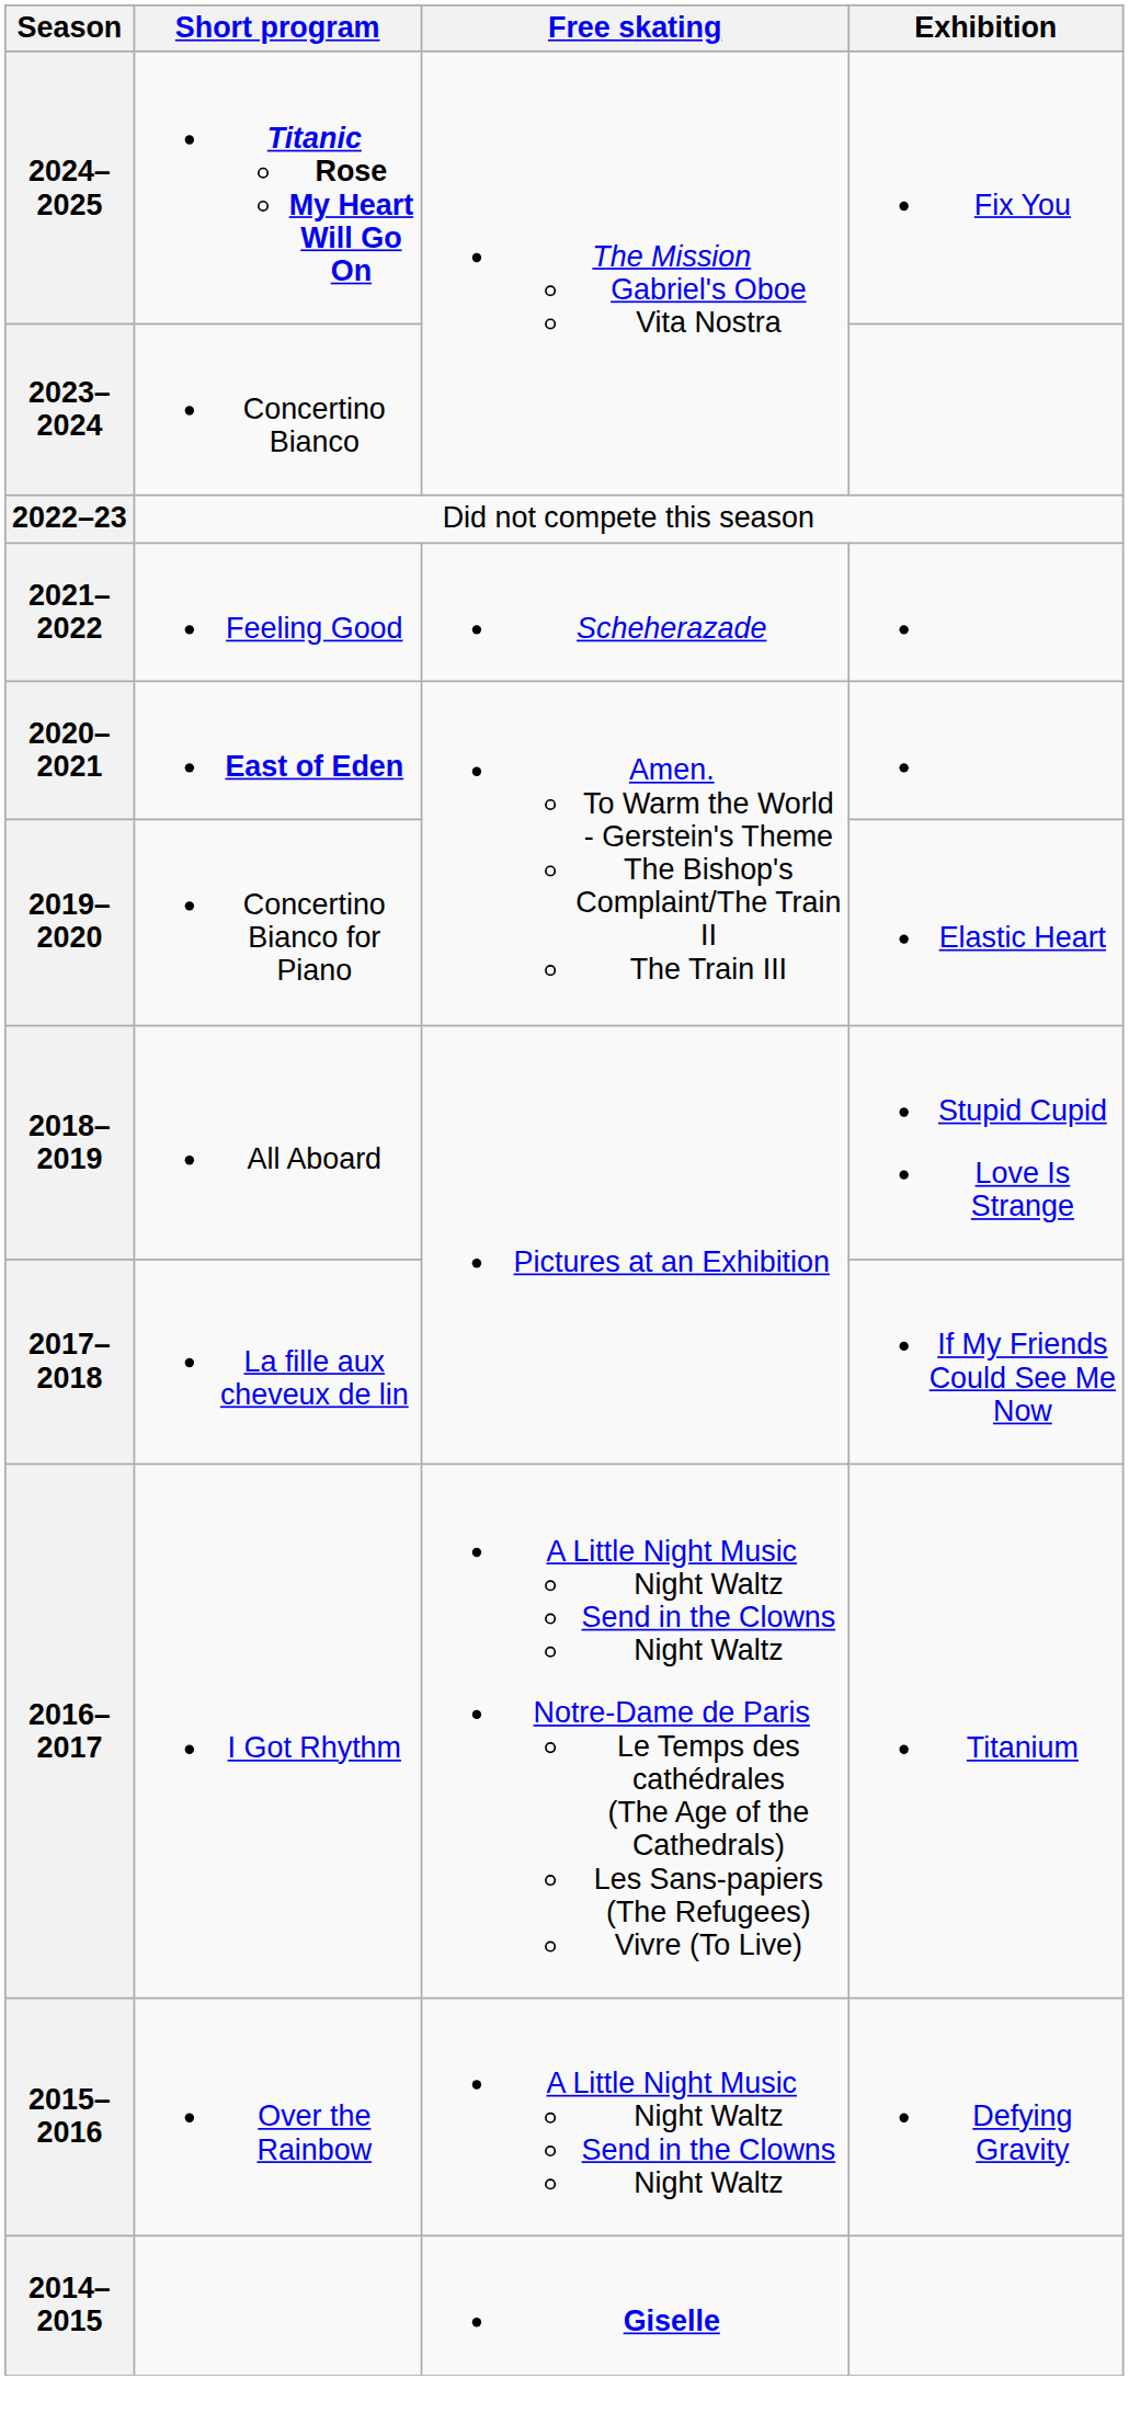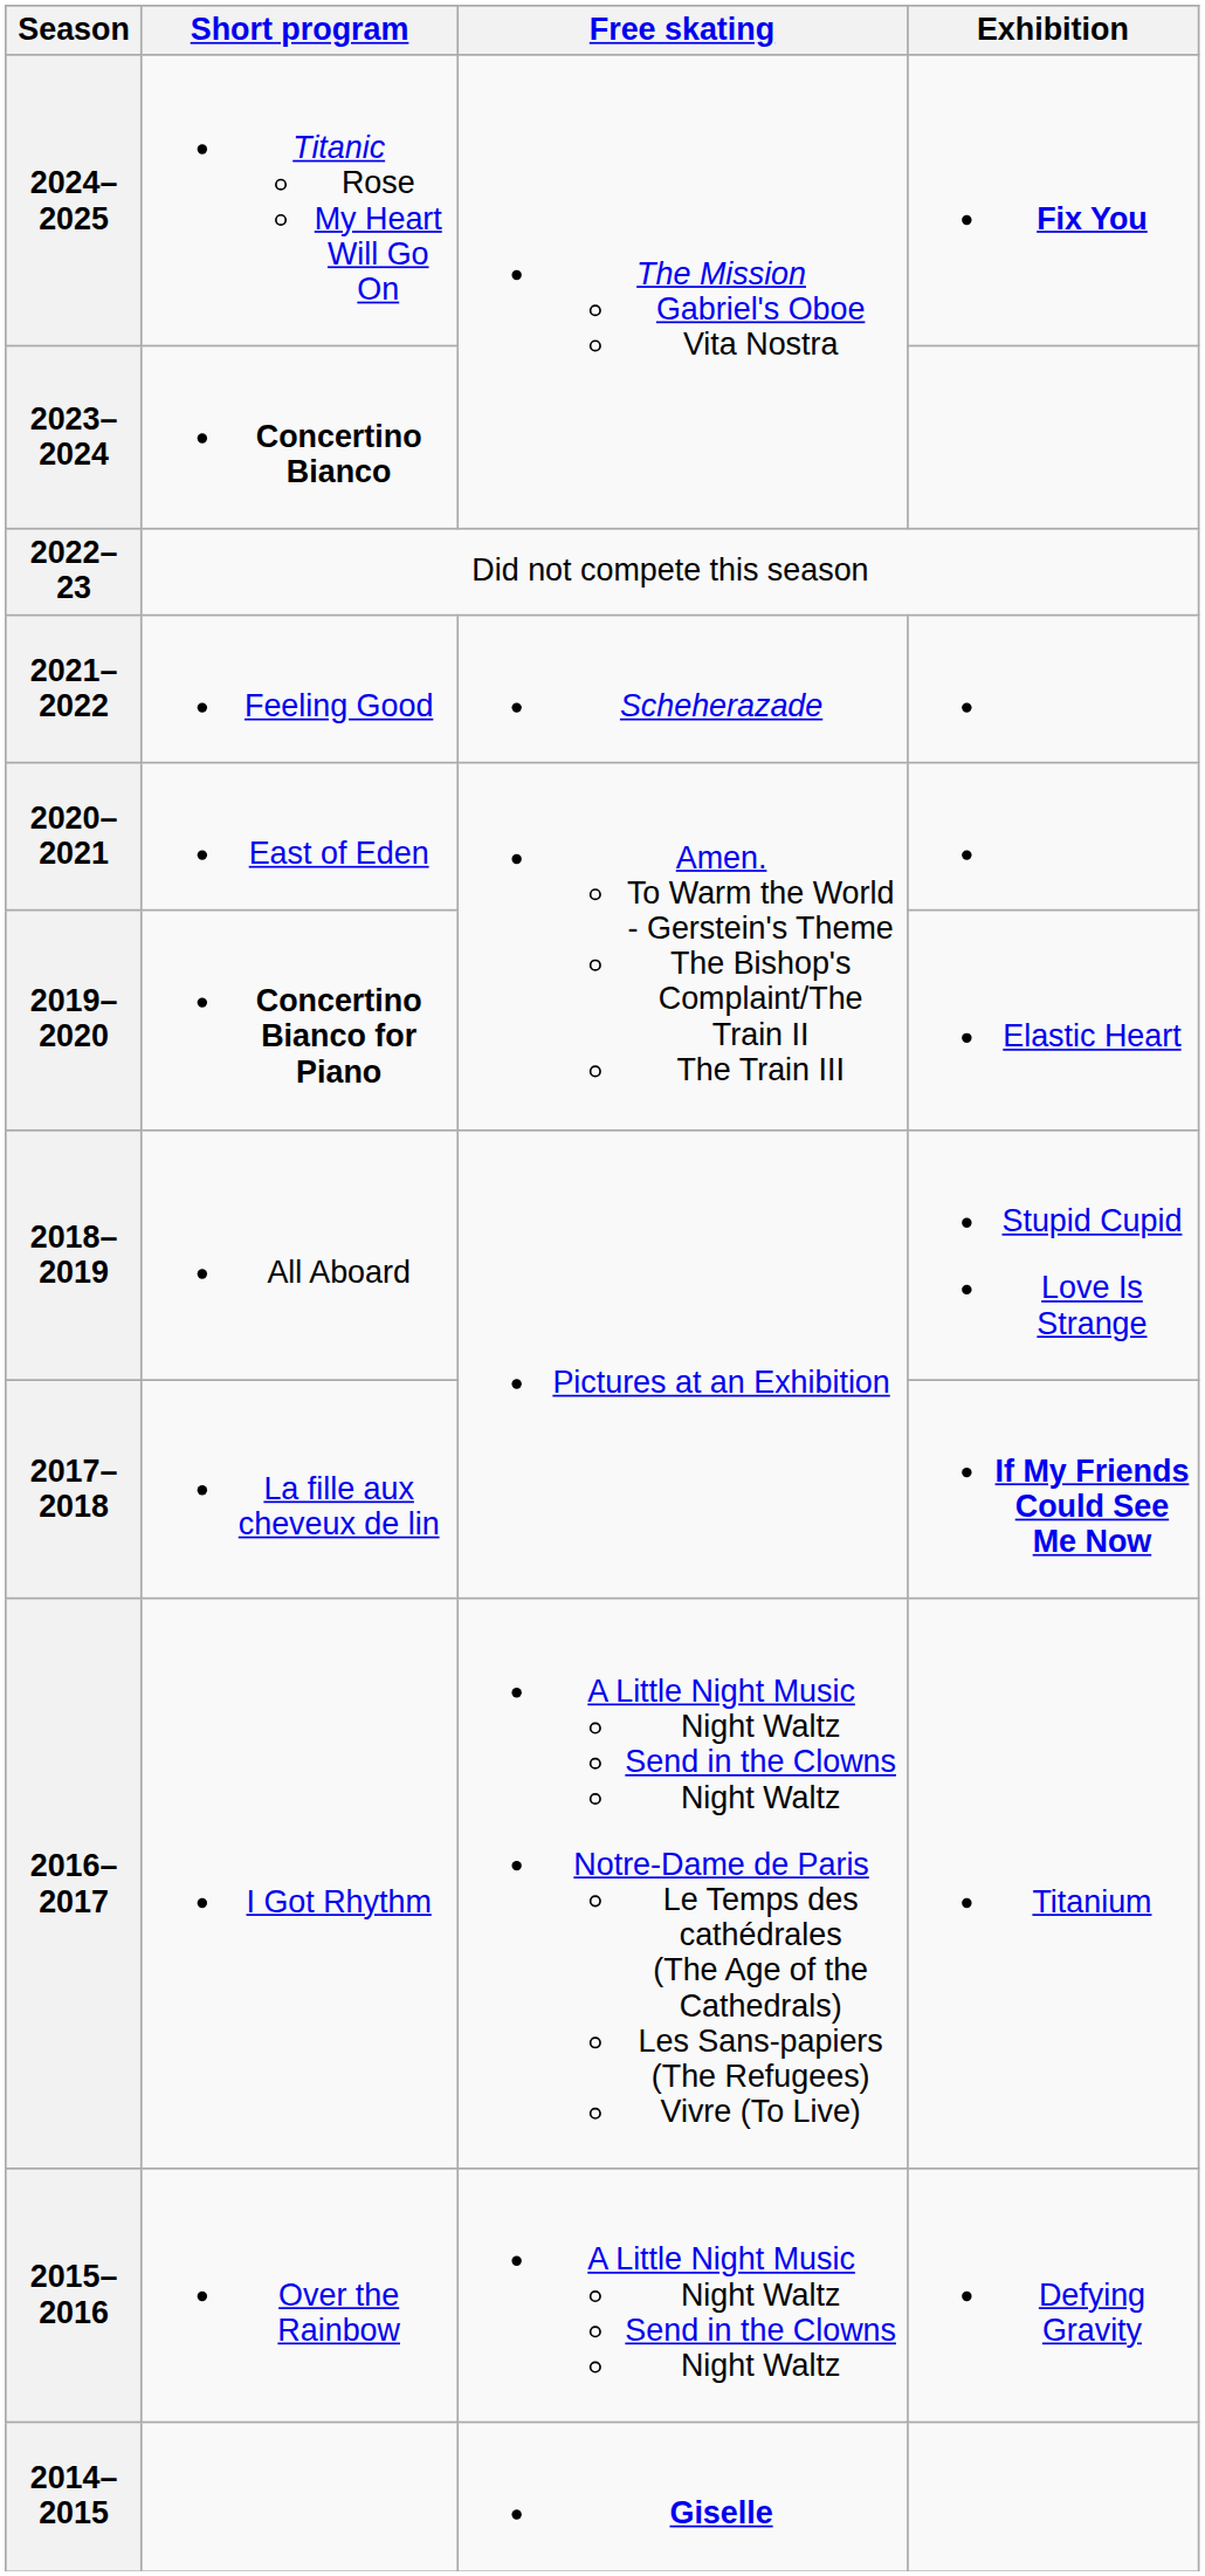2024–2025 | Short program: bold -> normal
2024–2025 | Exhibition: normal -> bold
2023–2024 | Short program: normal -> bold
2020–2021 | Short program: bold -> normal
2019–2020 | Short program: normal -> bold
2017–2018 | Exhibition: normal -> bold
